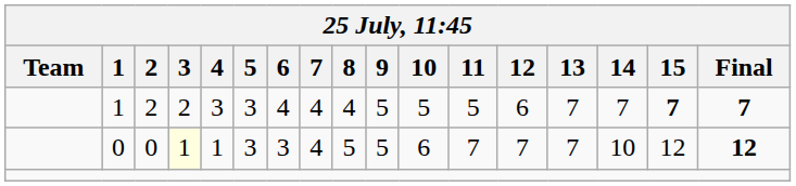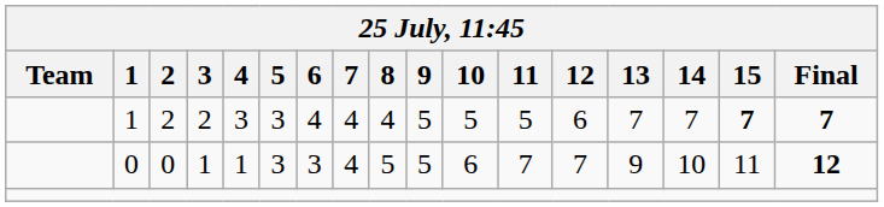row 4 | 3: lightyellow background -> no background
row 4 | 13: 7 -> 9
row 4 | 15: 12 -> 11
